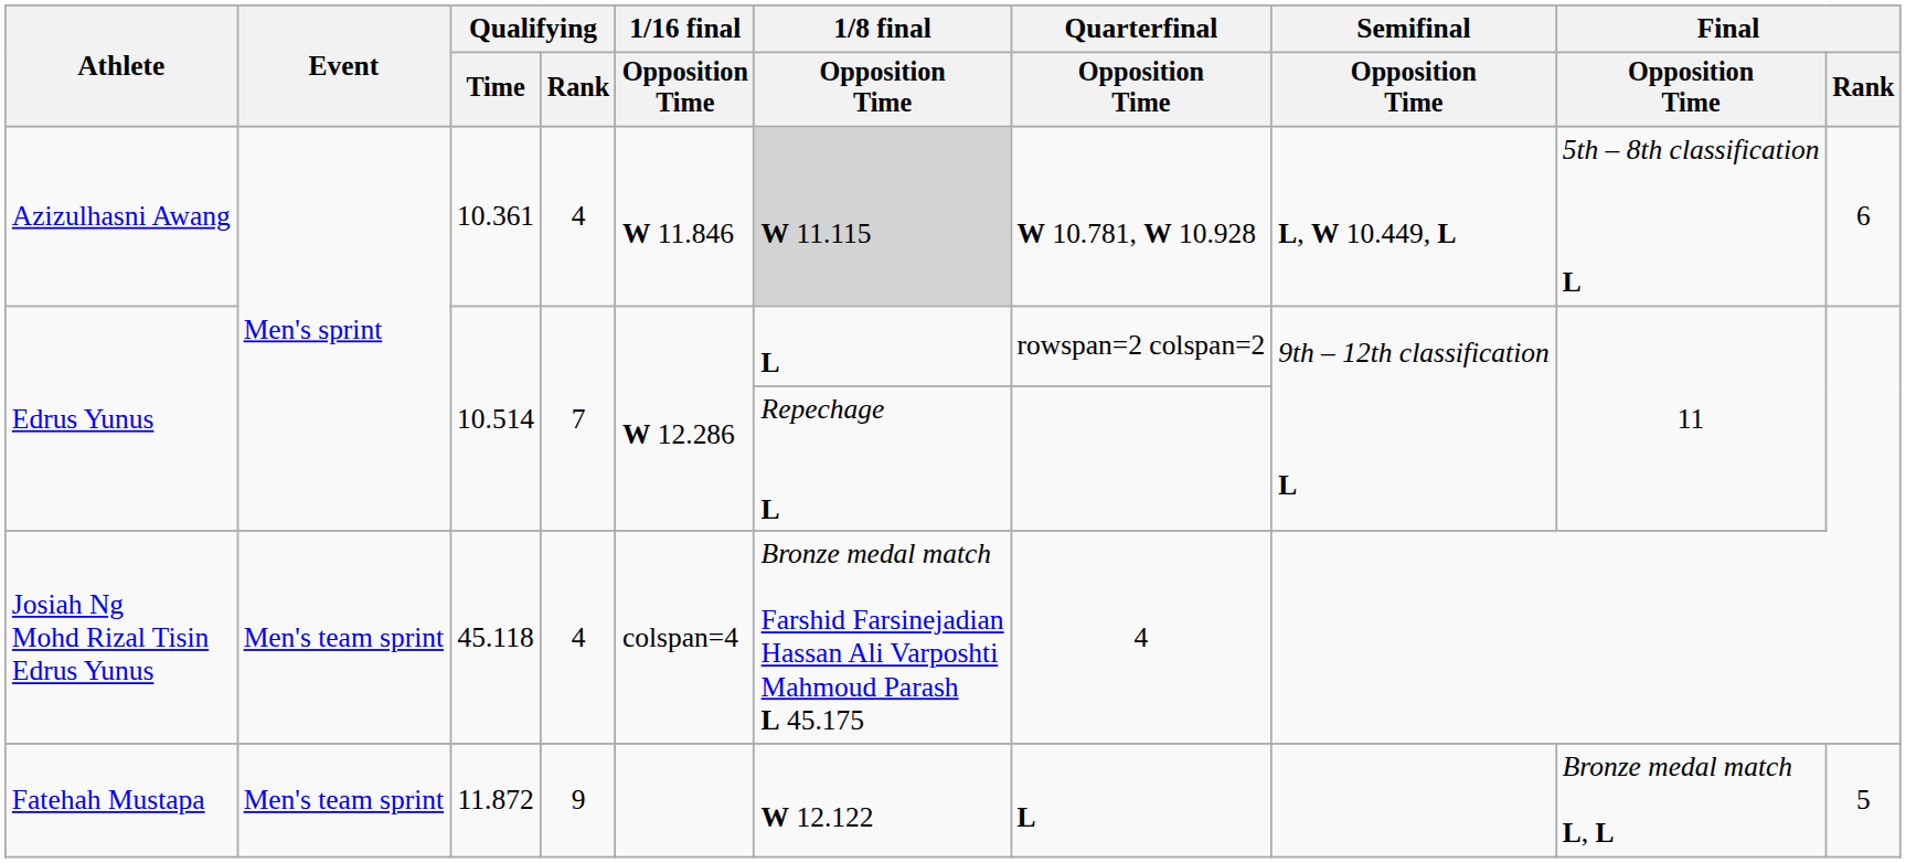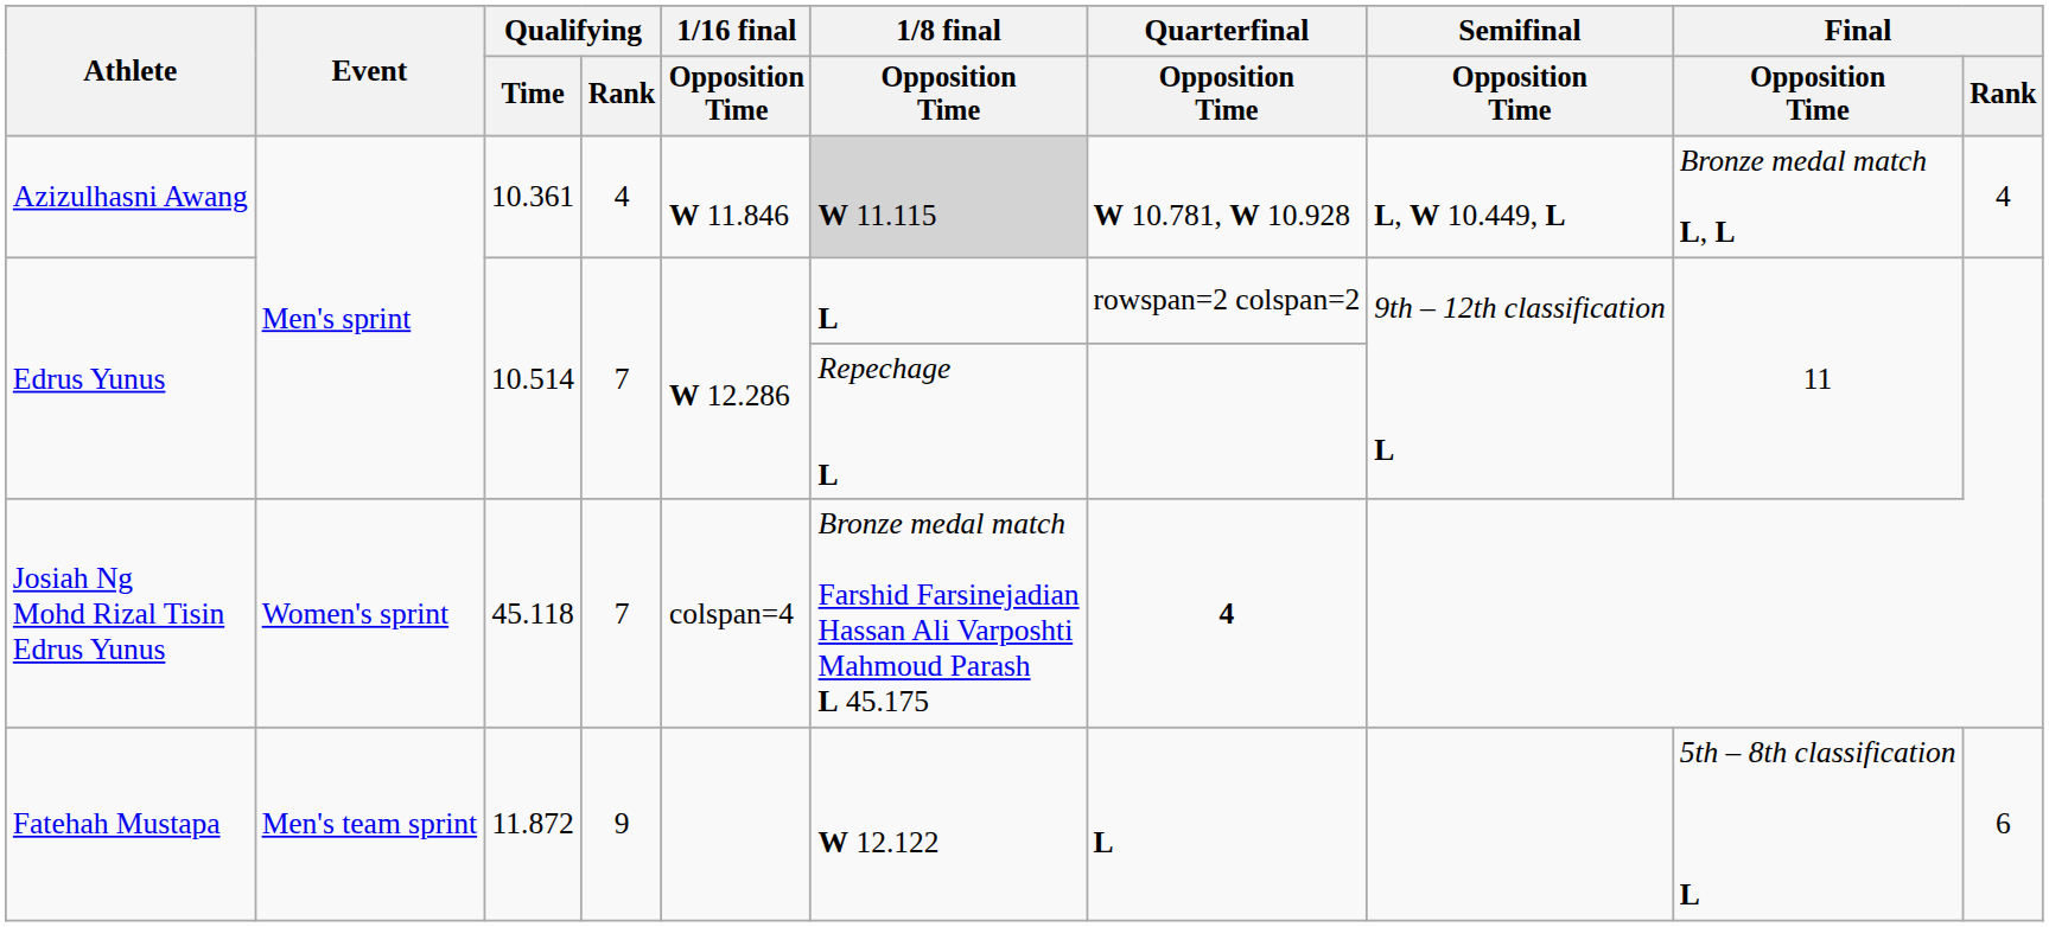Azizulhasni Awang | Final / Opposition Time: 5th – 8th classification L -> Bronze medal match L, L
Azizulhasni Awang | Final / Rank: 6 -> 4
Josiah Ng Mohd Rizal Tisin Edrus Yunus | Event: Men's team sprint -> Women's sprint
Josiah Ng Mohd Rizal Tisin Edrus Yunus | Qualifying / Rank: 4 -> 7
Josiah Ng Mohd Rizal Tisin Edrus Yunus | Quarterfinal / Opposition Time: normal -> bold
Fatehah Mustapa | Final / Opposition Time: Bronze medal match L, L -> 5th – 8th classification L
Fatehah Mustapa | Final / Rank: 5 -> 6
